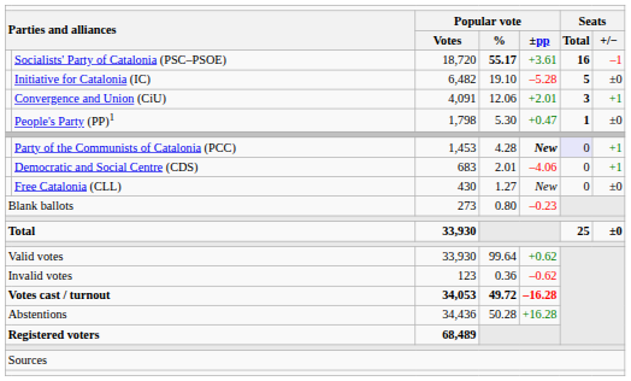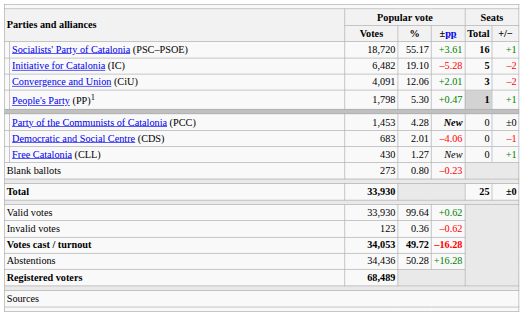Socialists' Party of Catalonia (PSC–PSOE) | column 4: bold -> normal
Socialists' Party of Catalonia (PSC–PSOE) | column 7: –1 -> +1
Initiative for Catalonia (IC) | column 7: ±0 -> –2
Convergence and Union (CiU) | column 7: +1 -> –2
People's Party (PP)1 | column 6: no background -> lightgrey background
People's Party (PP)1 | column 7: ±0 -> +1
Party of the Communists of Catalonia (PCC) | column 6: lavender background -> no background
Party of the Communists of Catalonia (PCC) | column 7: +1 -> ±0
Democratic and Social Centre (CDS) | column 7: +1 -> –1
Free Catalonia (CLL) | column 7: ±0 -> +1
